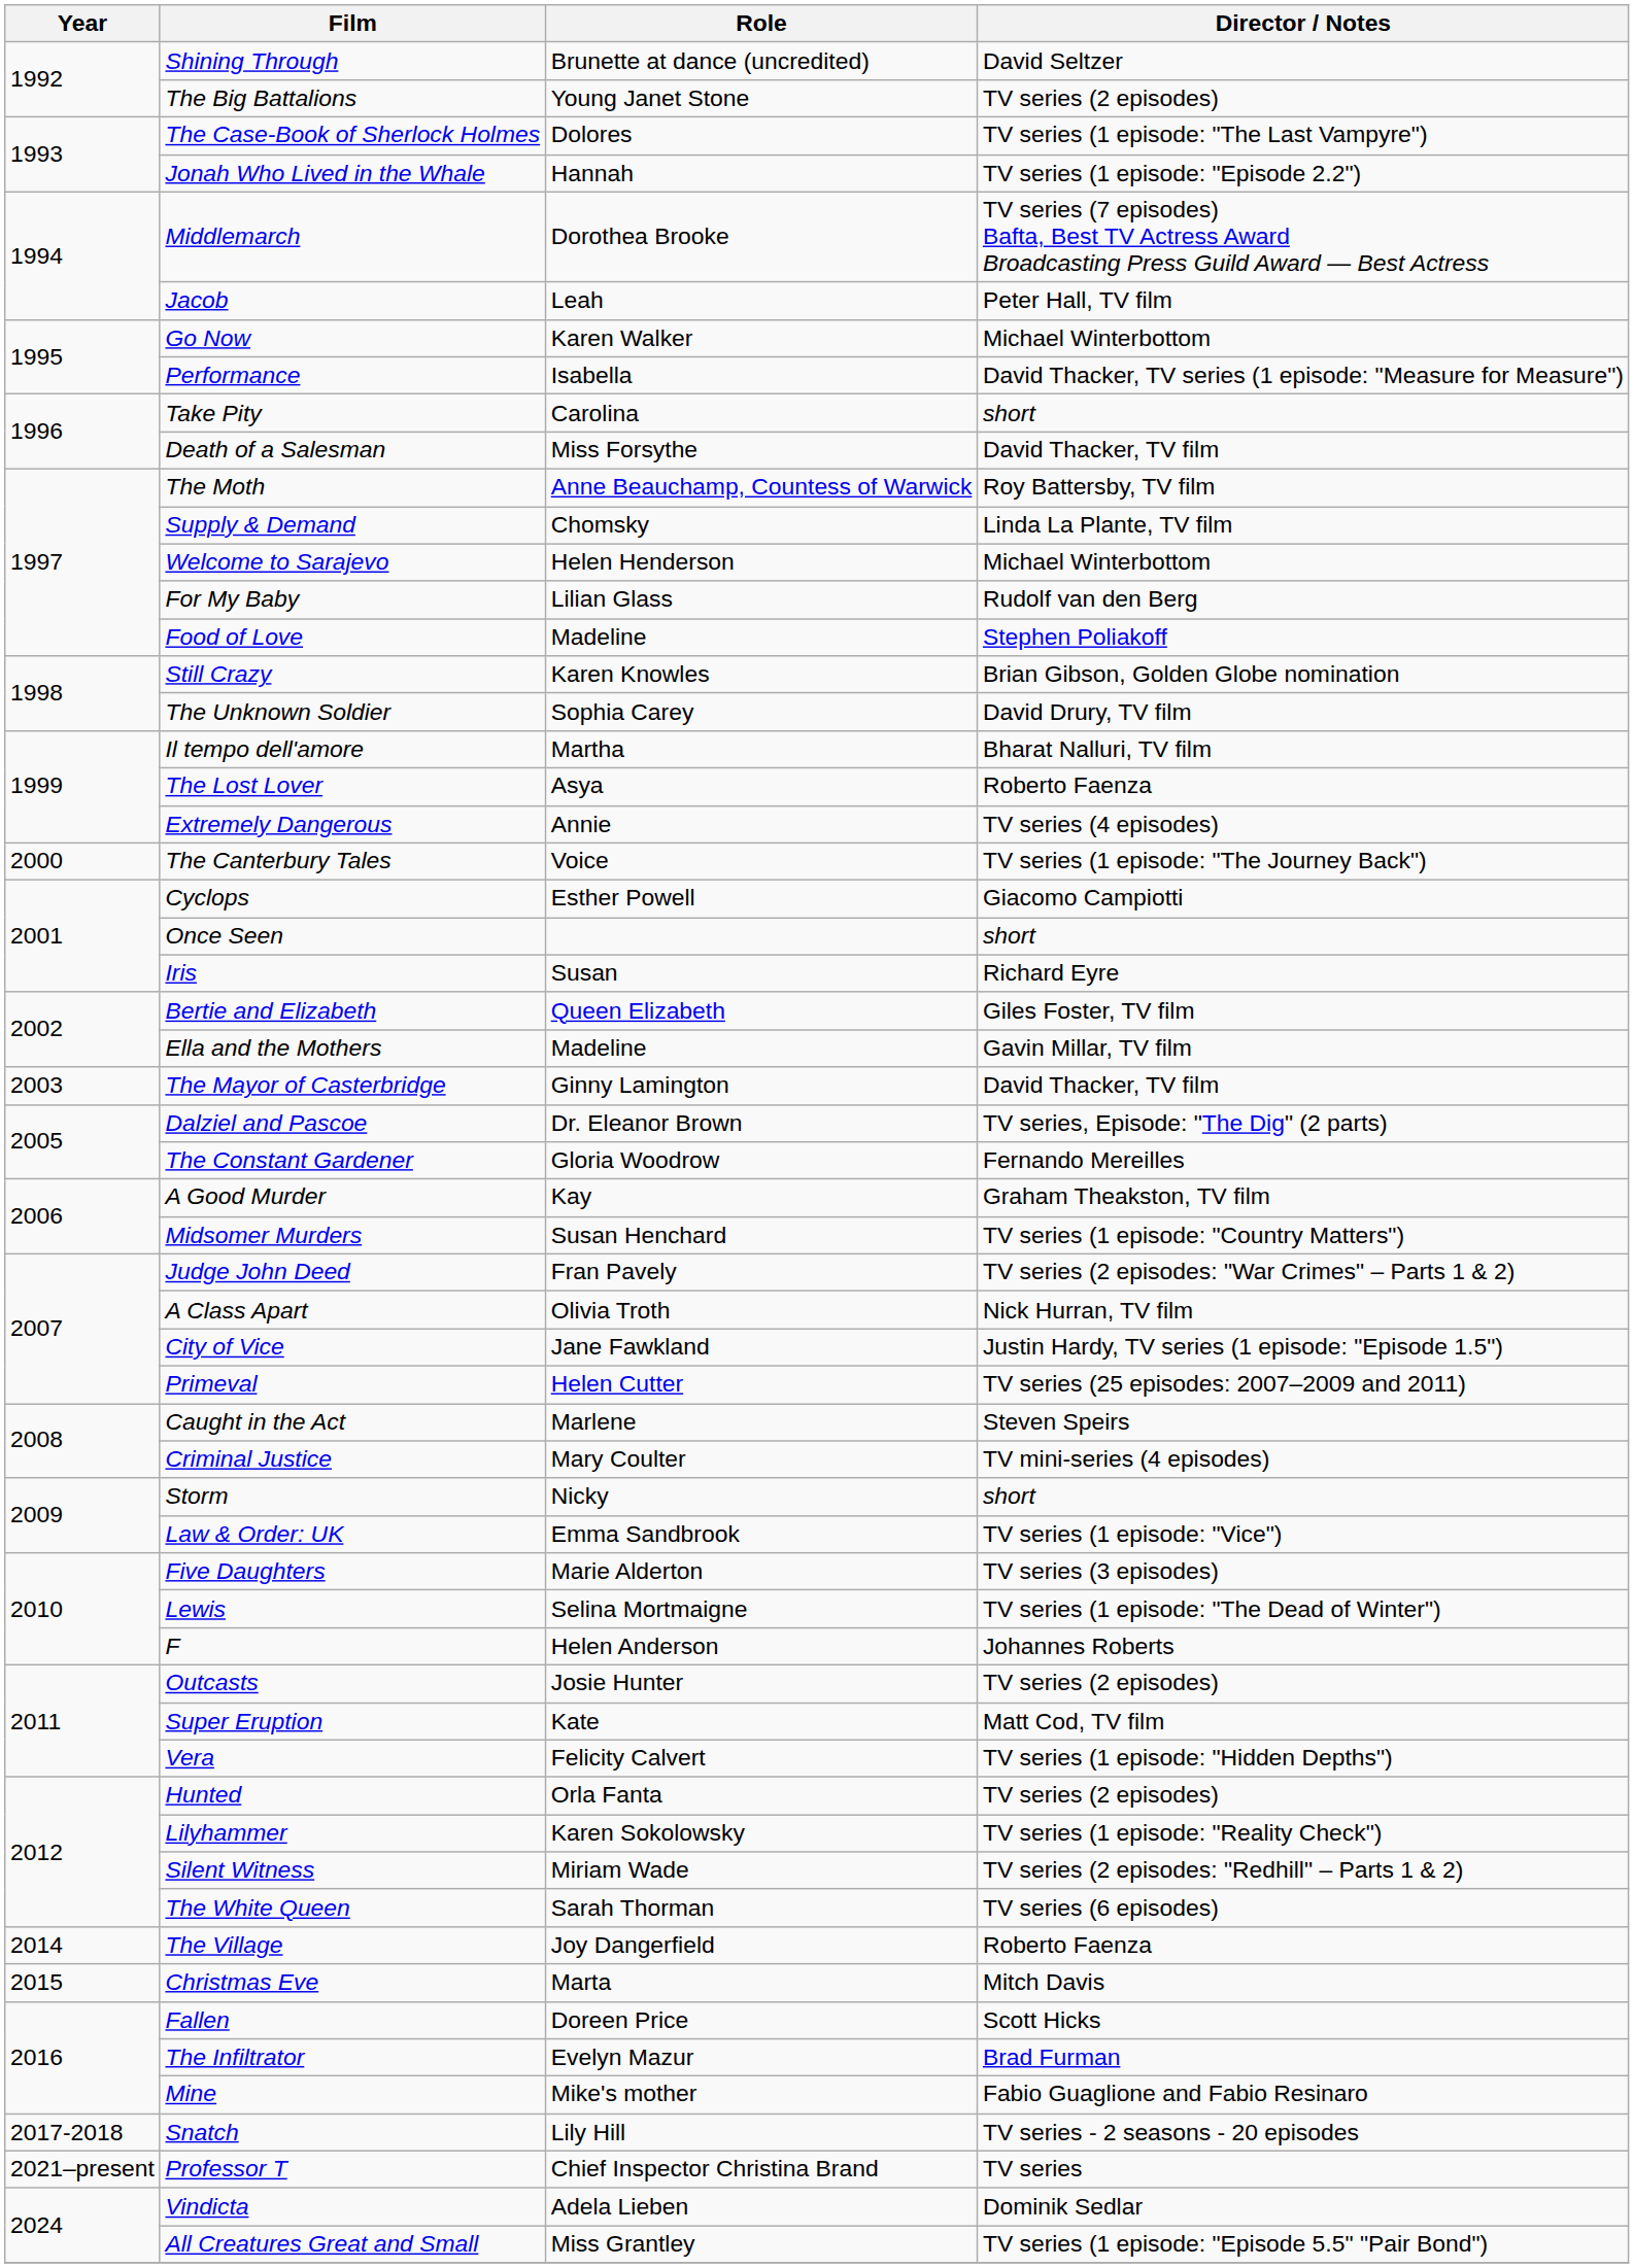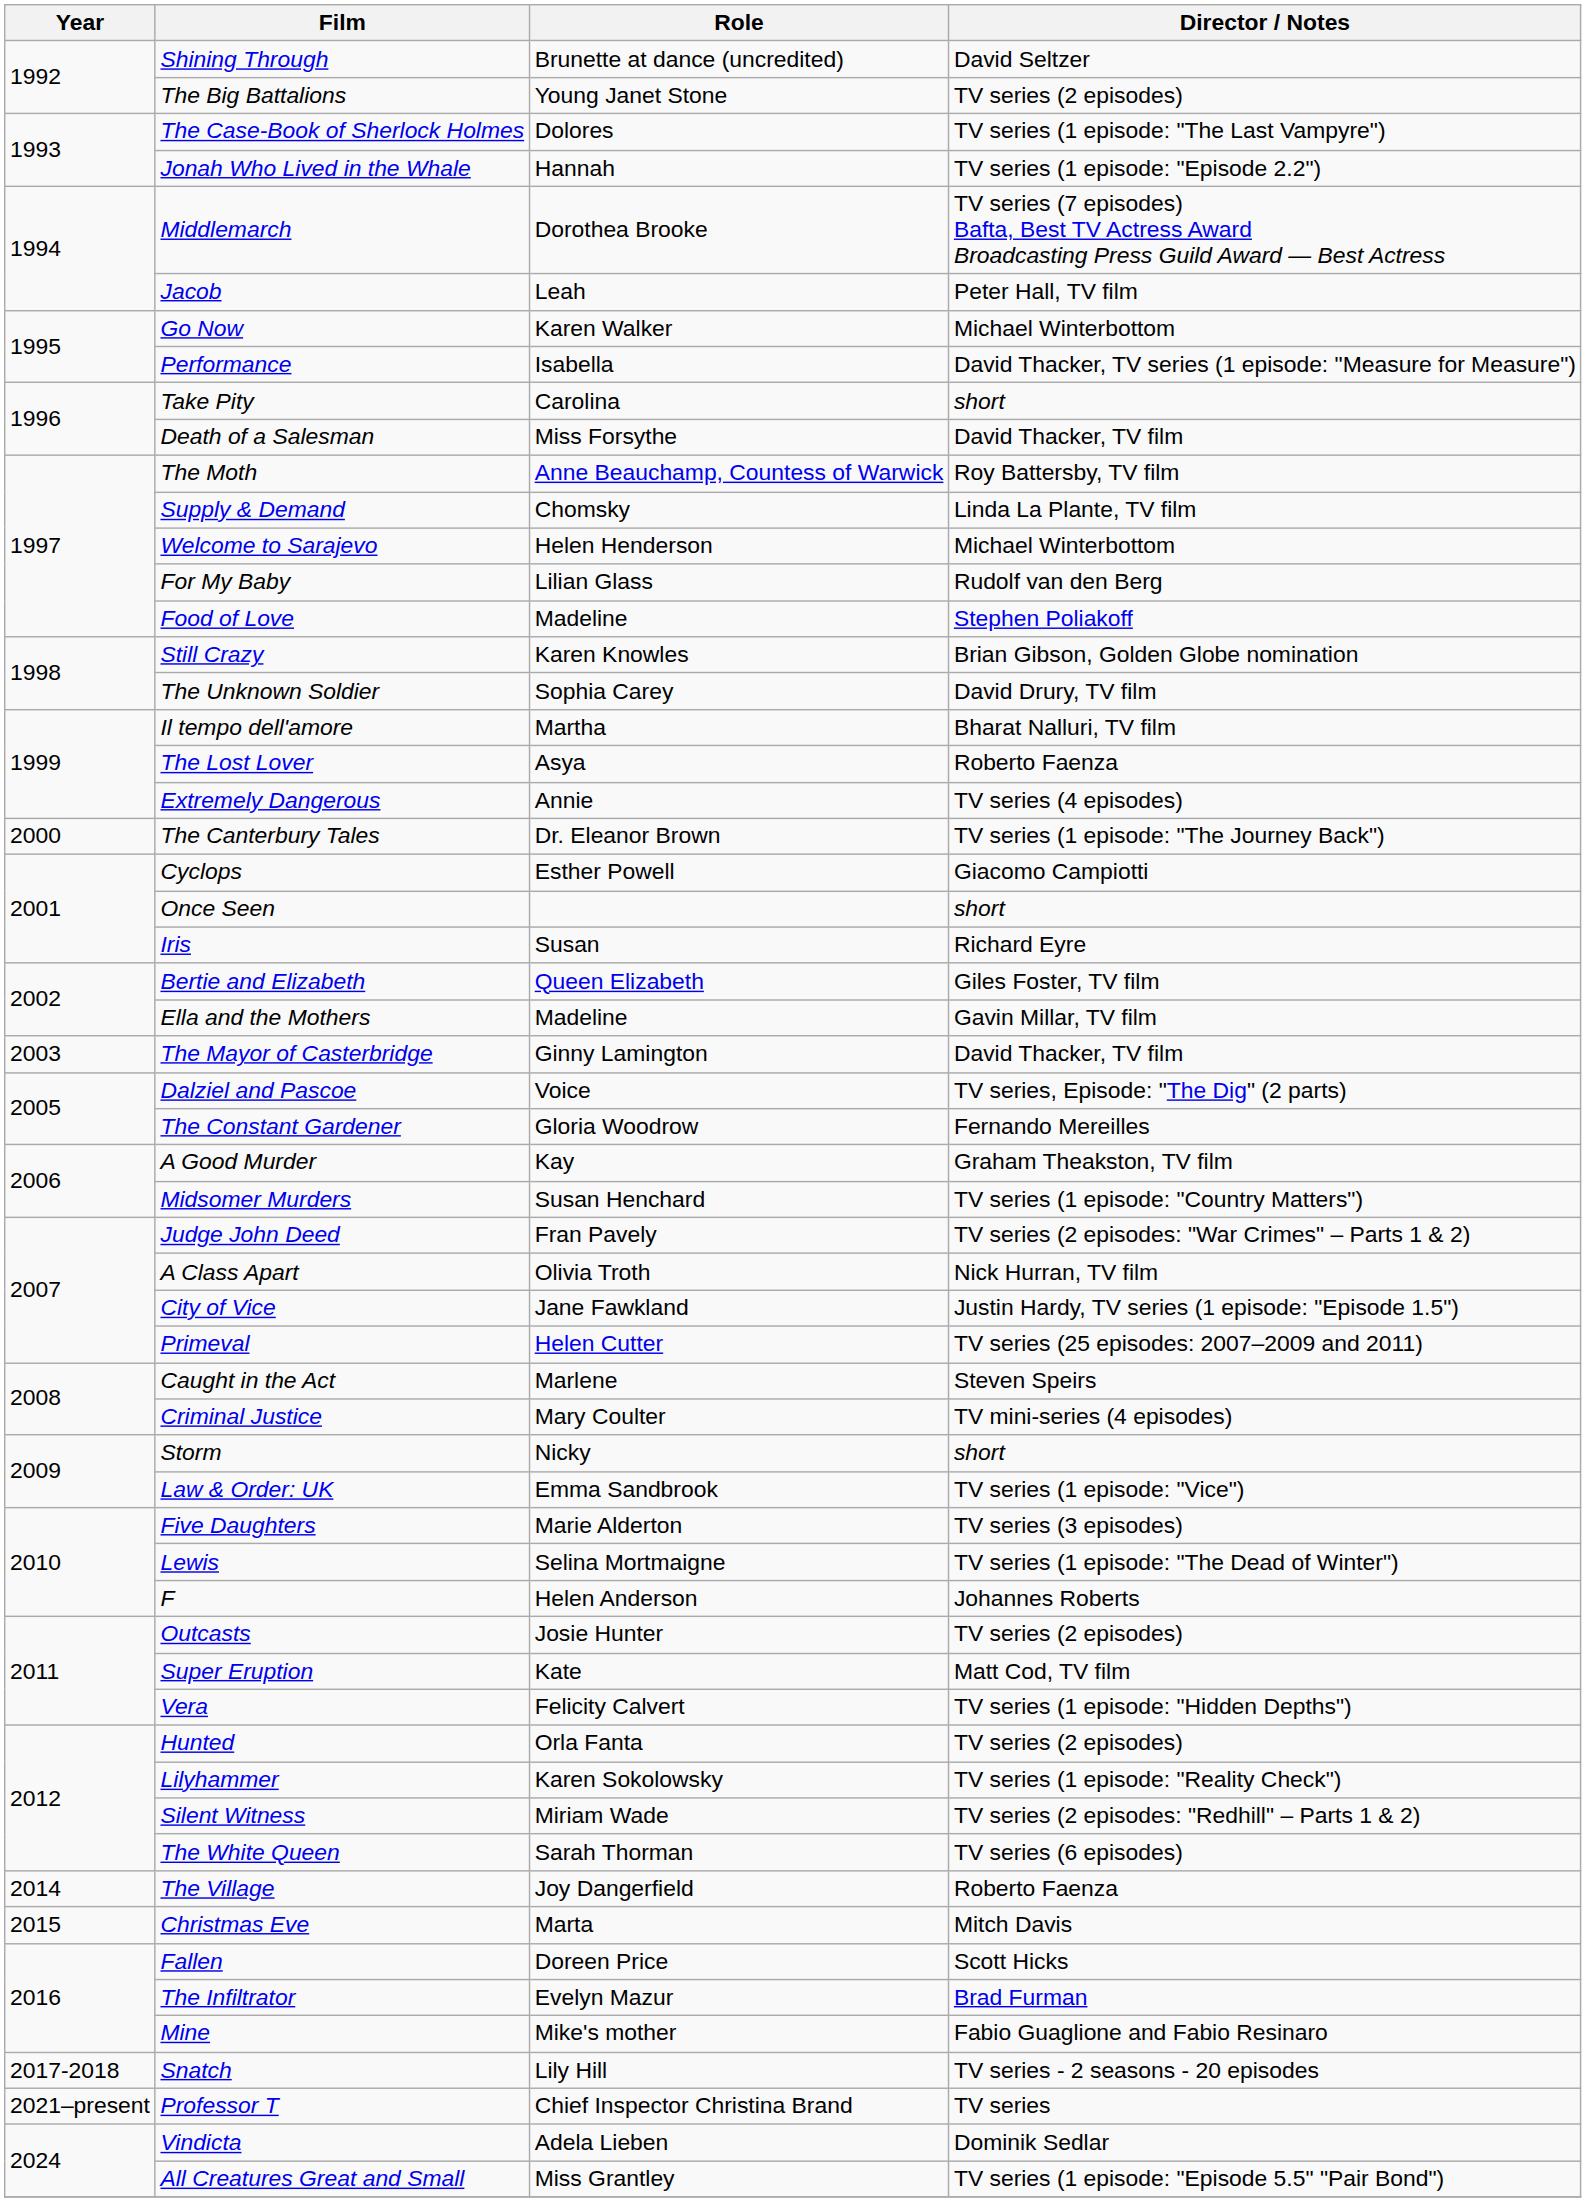The Canterbury Tales | Role: Voice -> Dr. Eleanor Brown
Dalziel and Pascoe | Role: Dr. Eleanor Brown -> Voice
